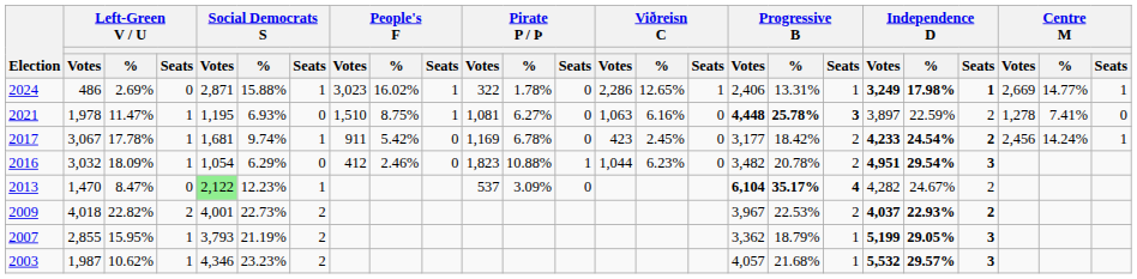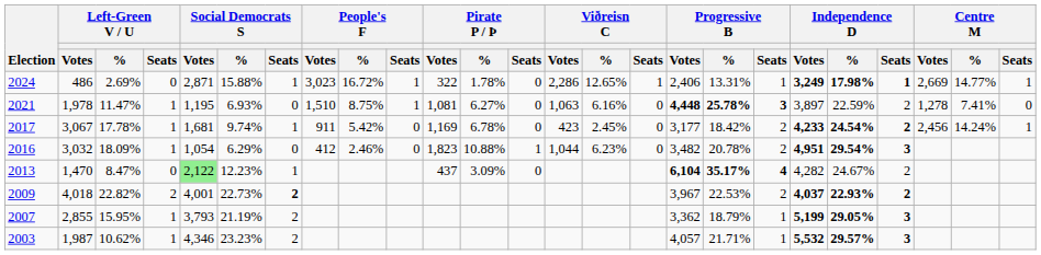2024 | People's F / %: 16.02% -> 16.72%
2013 | Pirate P / Þ / Votes: 537 -> 437
2009 | Social Democrats S / Seats: normal -> bold
2003 | Progressive B / %: 21.68% -> 21.71%
